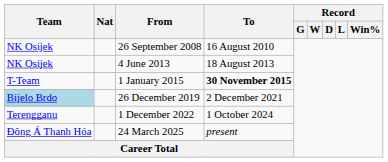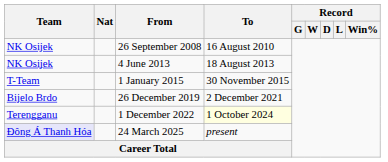1 January 2015 | To: bold -> normal
26 December 2019 | Team: lightblue background -> no background
1 December 2022 | To: no background -> lightyellow background
24 March 2025 | Team: no background -> lavender background
